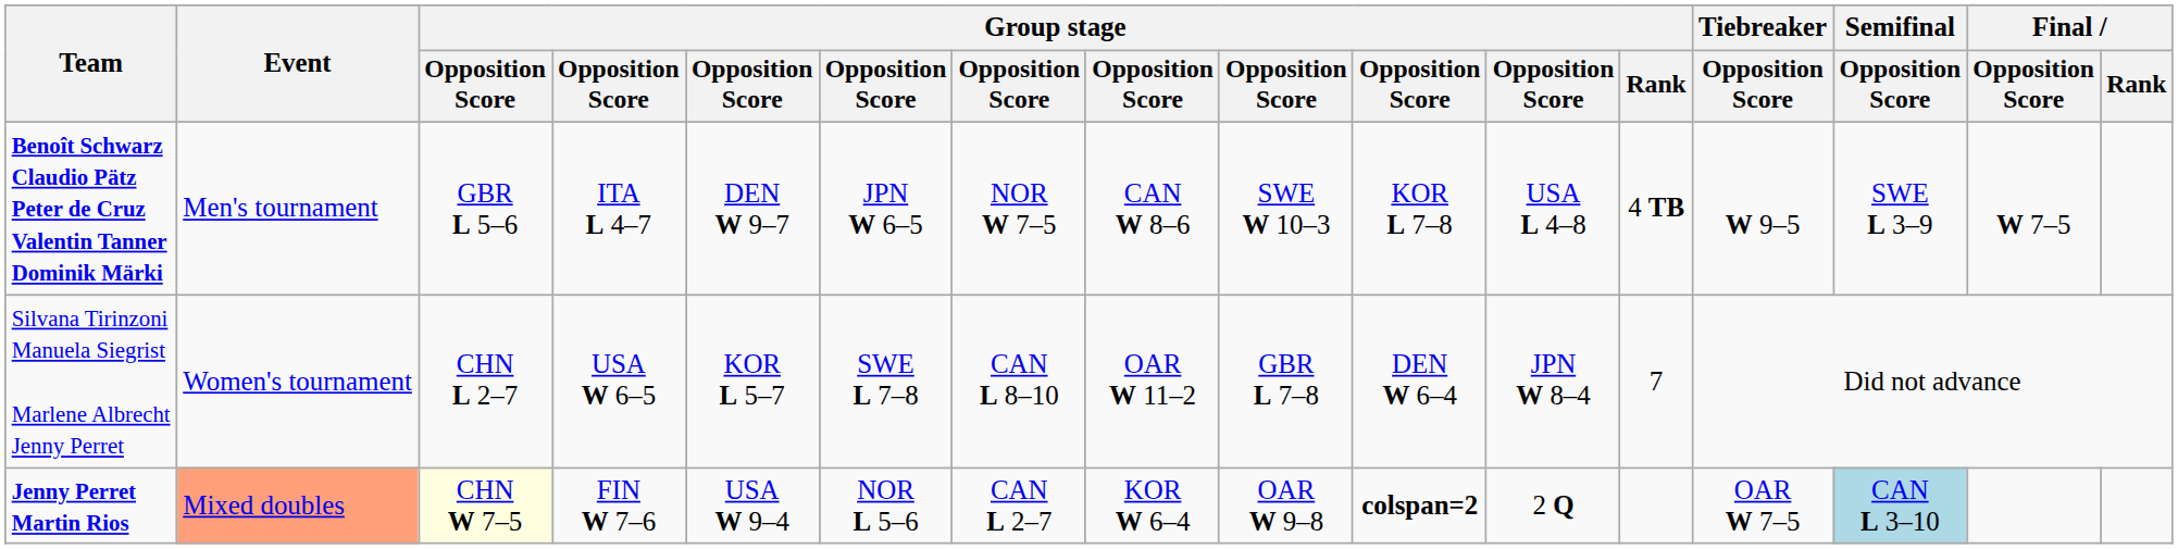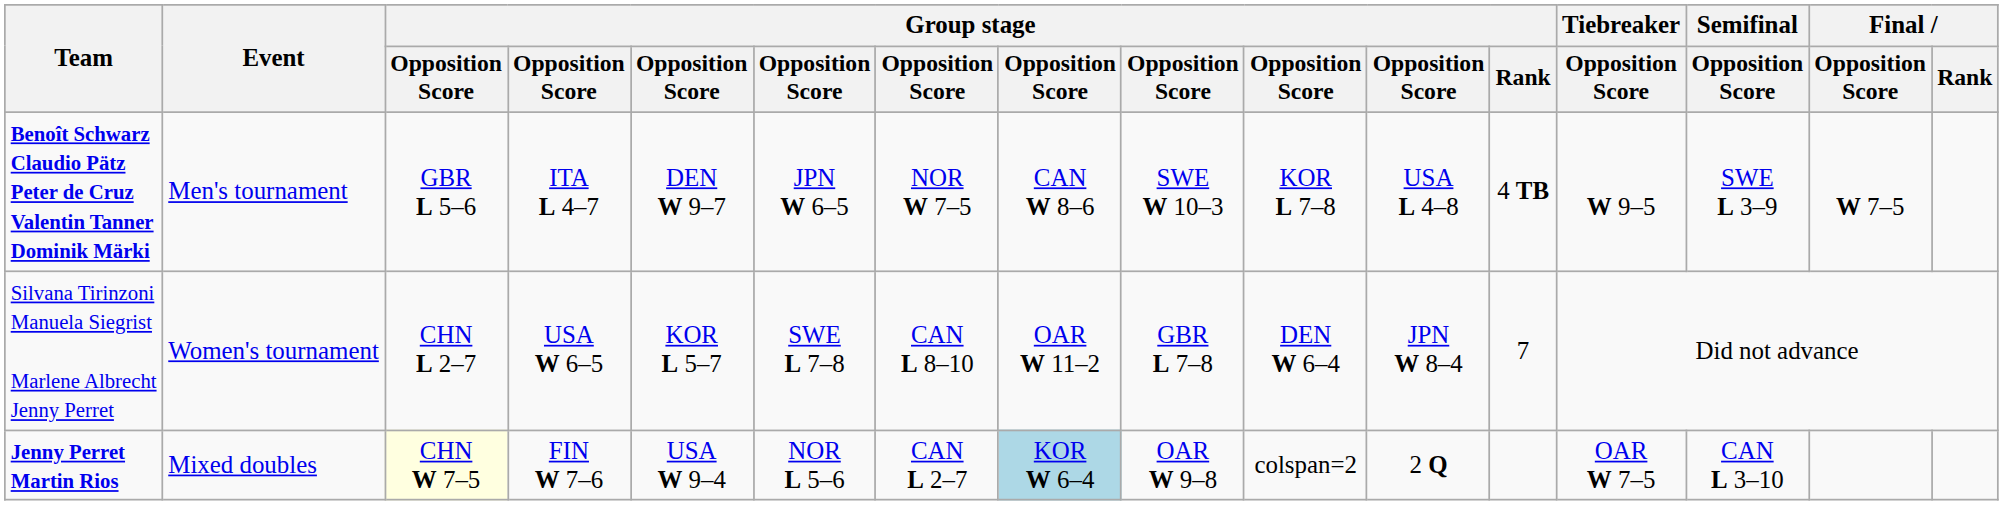Jenny Perret Martin Rios | Event: lightsalmon background -> no background
Jenny Perret Martin Rios | column 8: no background -> lightblue background
Jenny Perret Martin Rios | column 10: bold -> normal
Jenny Perret Martin Rios | Semifinal / Opposition Score: lightblue background -> no background
